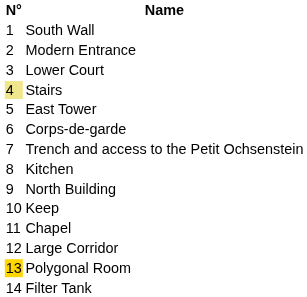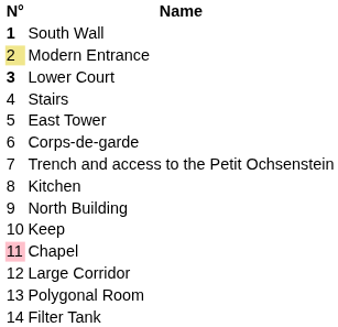South Wall | N°: normal -> bold
Modern Entrance | N°: no background -> khaki background
Lower Court | N°: normal -> bold
Stairs | N°: khaki background -> no background
Chapel | N°: no background -> pink background
Polygonal Room | N°: gold background -> no background
